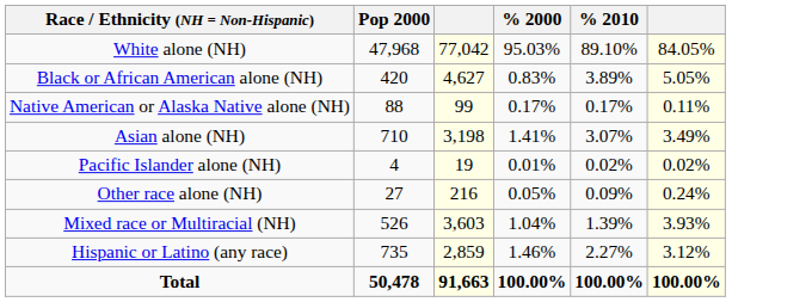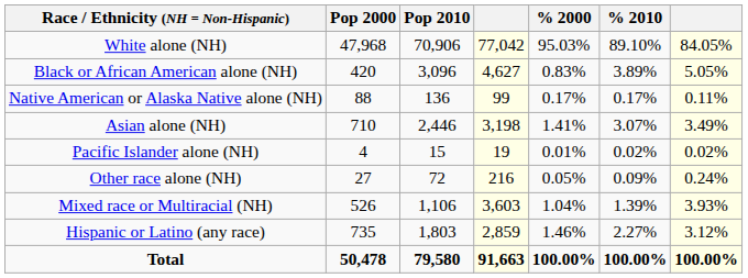+ column: Pop 2010 | 70,906 | 3,096 | 136 | 2,446 | 15 | 72 | 1,106 | 1,803 | 79,580
